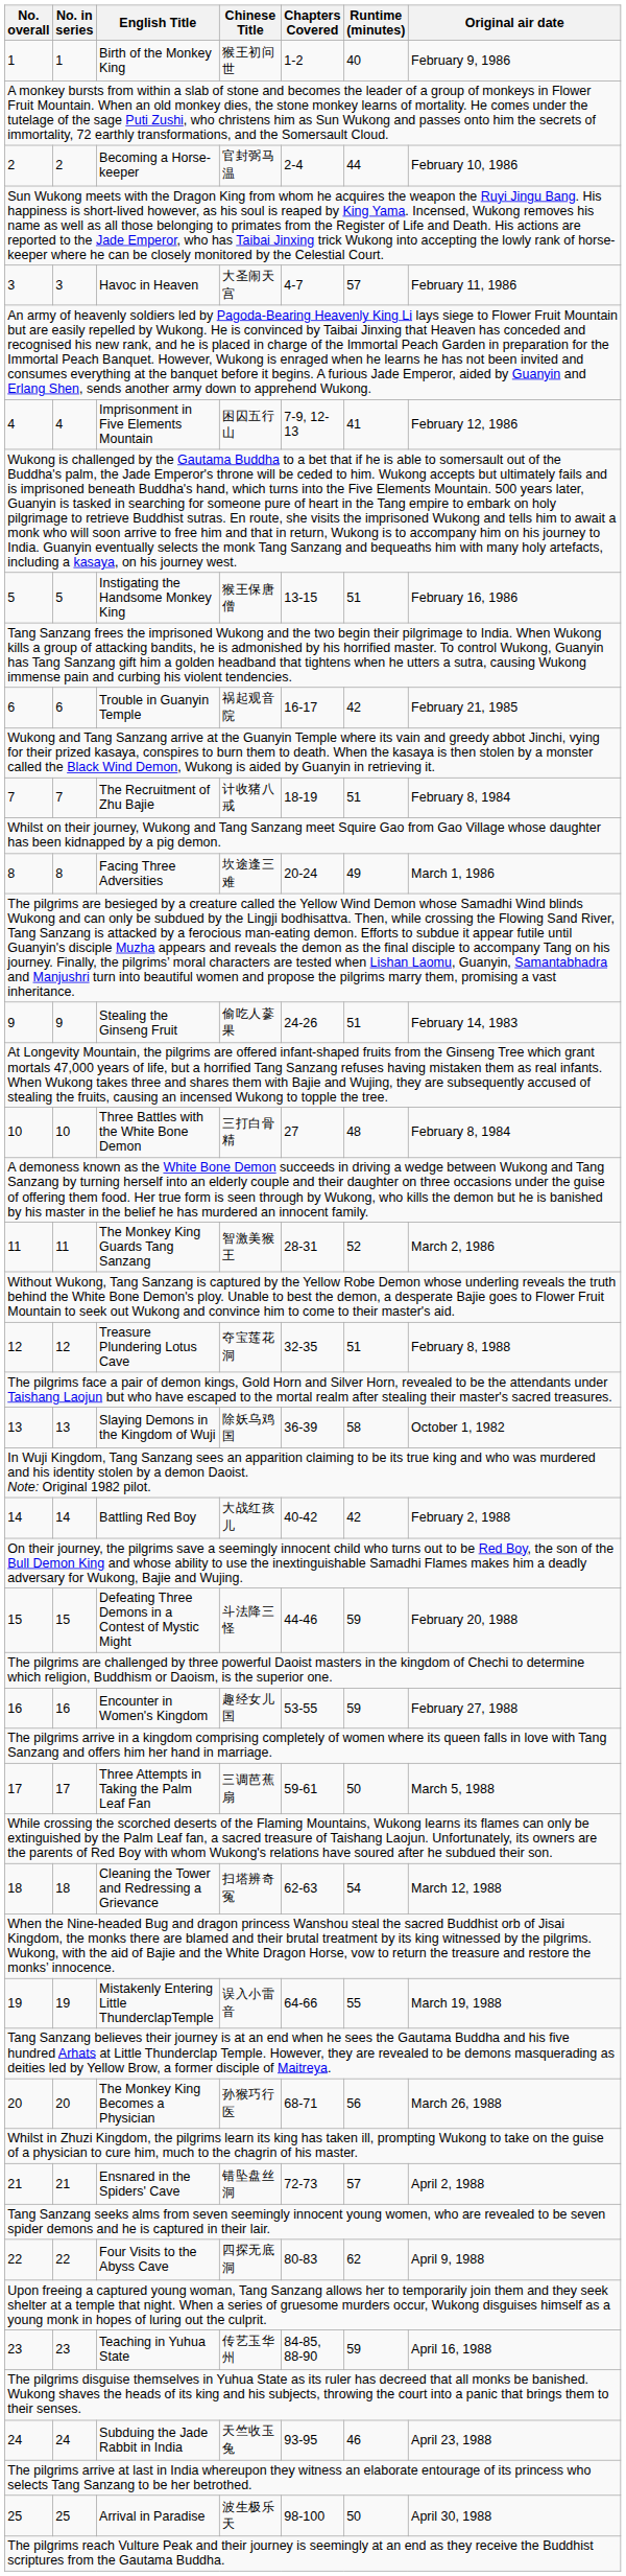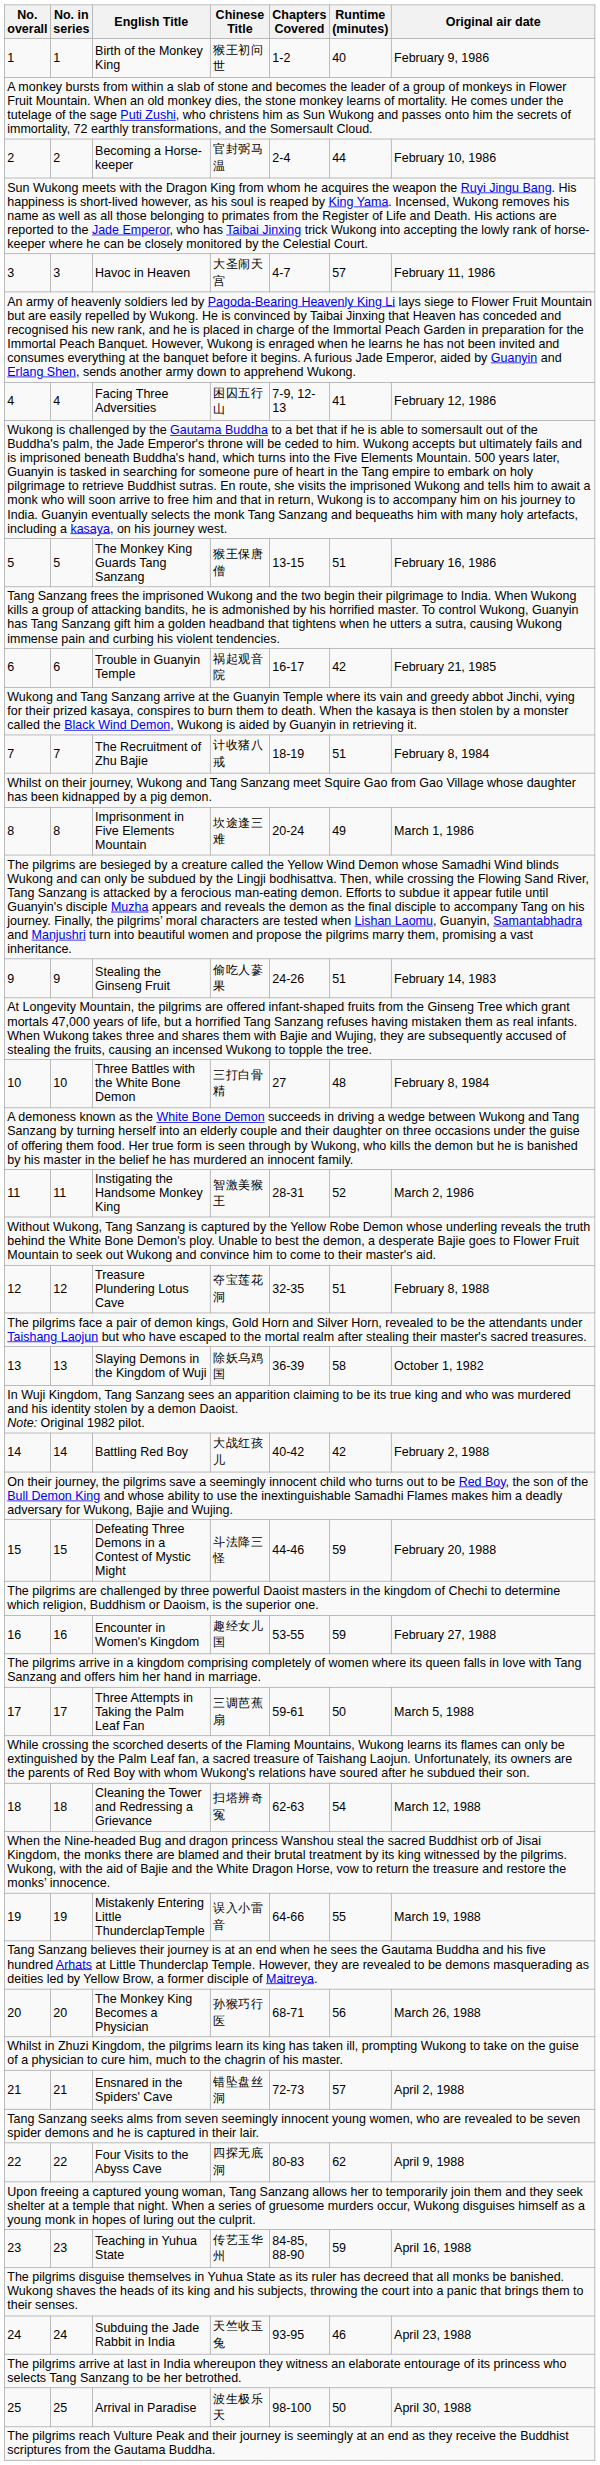row 8 | English Title: Imprisonment in Five Elements Mountain -> Facing Three Adversities
row 10 | English Title: Instigating the Handsome Monkey King -> The Monkey King Guards Tang Sanzang
row 16 | English Title: Facing Three Adversities -> Imprisonment in Five Elements Mountain
row 22 | English Title: The Monkey King Guards Tang Sanzang -> Instigating the Handsome Monkey King
